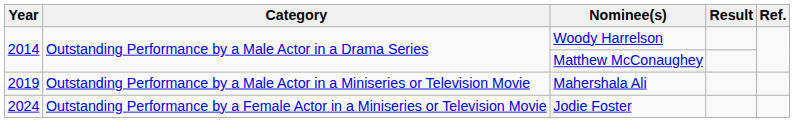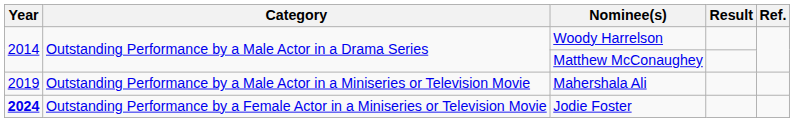Jodie Foster | Year: normal -> bold
